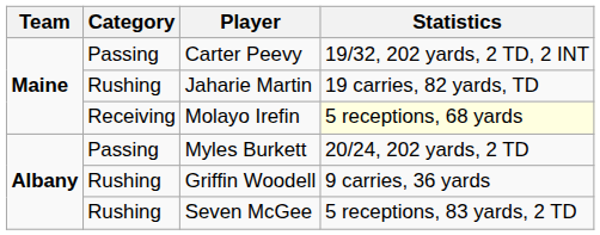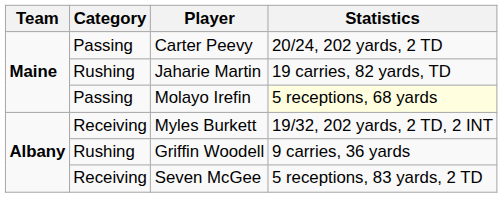Carter Peevy | Statistics: 19/32, 202 yards, 2 TD, 2 INT -> 20/24, 202 yards, 2 TD
Molayo Irefin | Category: Receiving -> Passing
Myles Burkett | Category: Passing -> Receiving
Myles Burkett | Statistics: 20/24, 202 yards, 2 TD -> 19/32, 202 yards, 2 TD, 2 INT
Seven McGee | Category: Rushing -> Receiving
